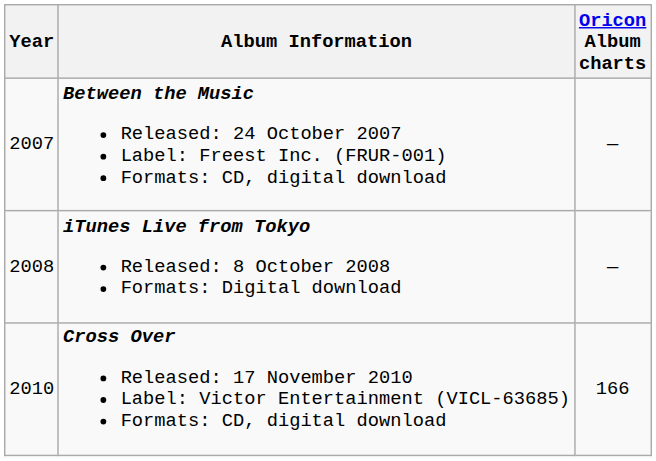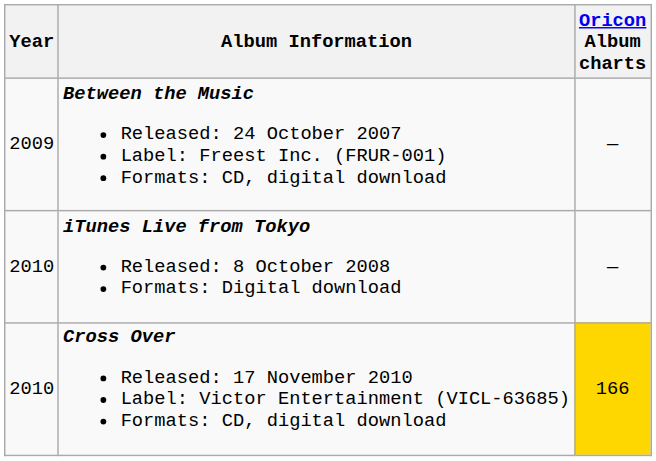row 2 | Year: 2007 -> 2009
row 3 | Year: 2008 -> 2010
row 4 | Oricon Album charts: no background -> gold background
